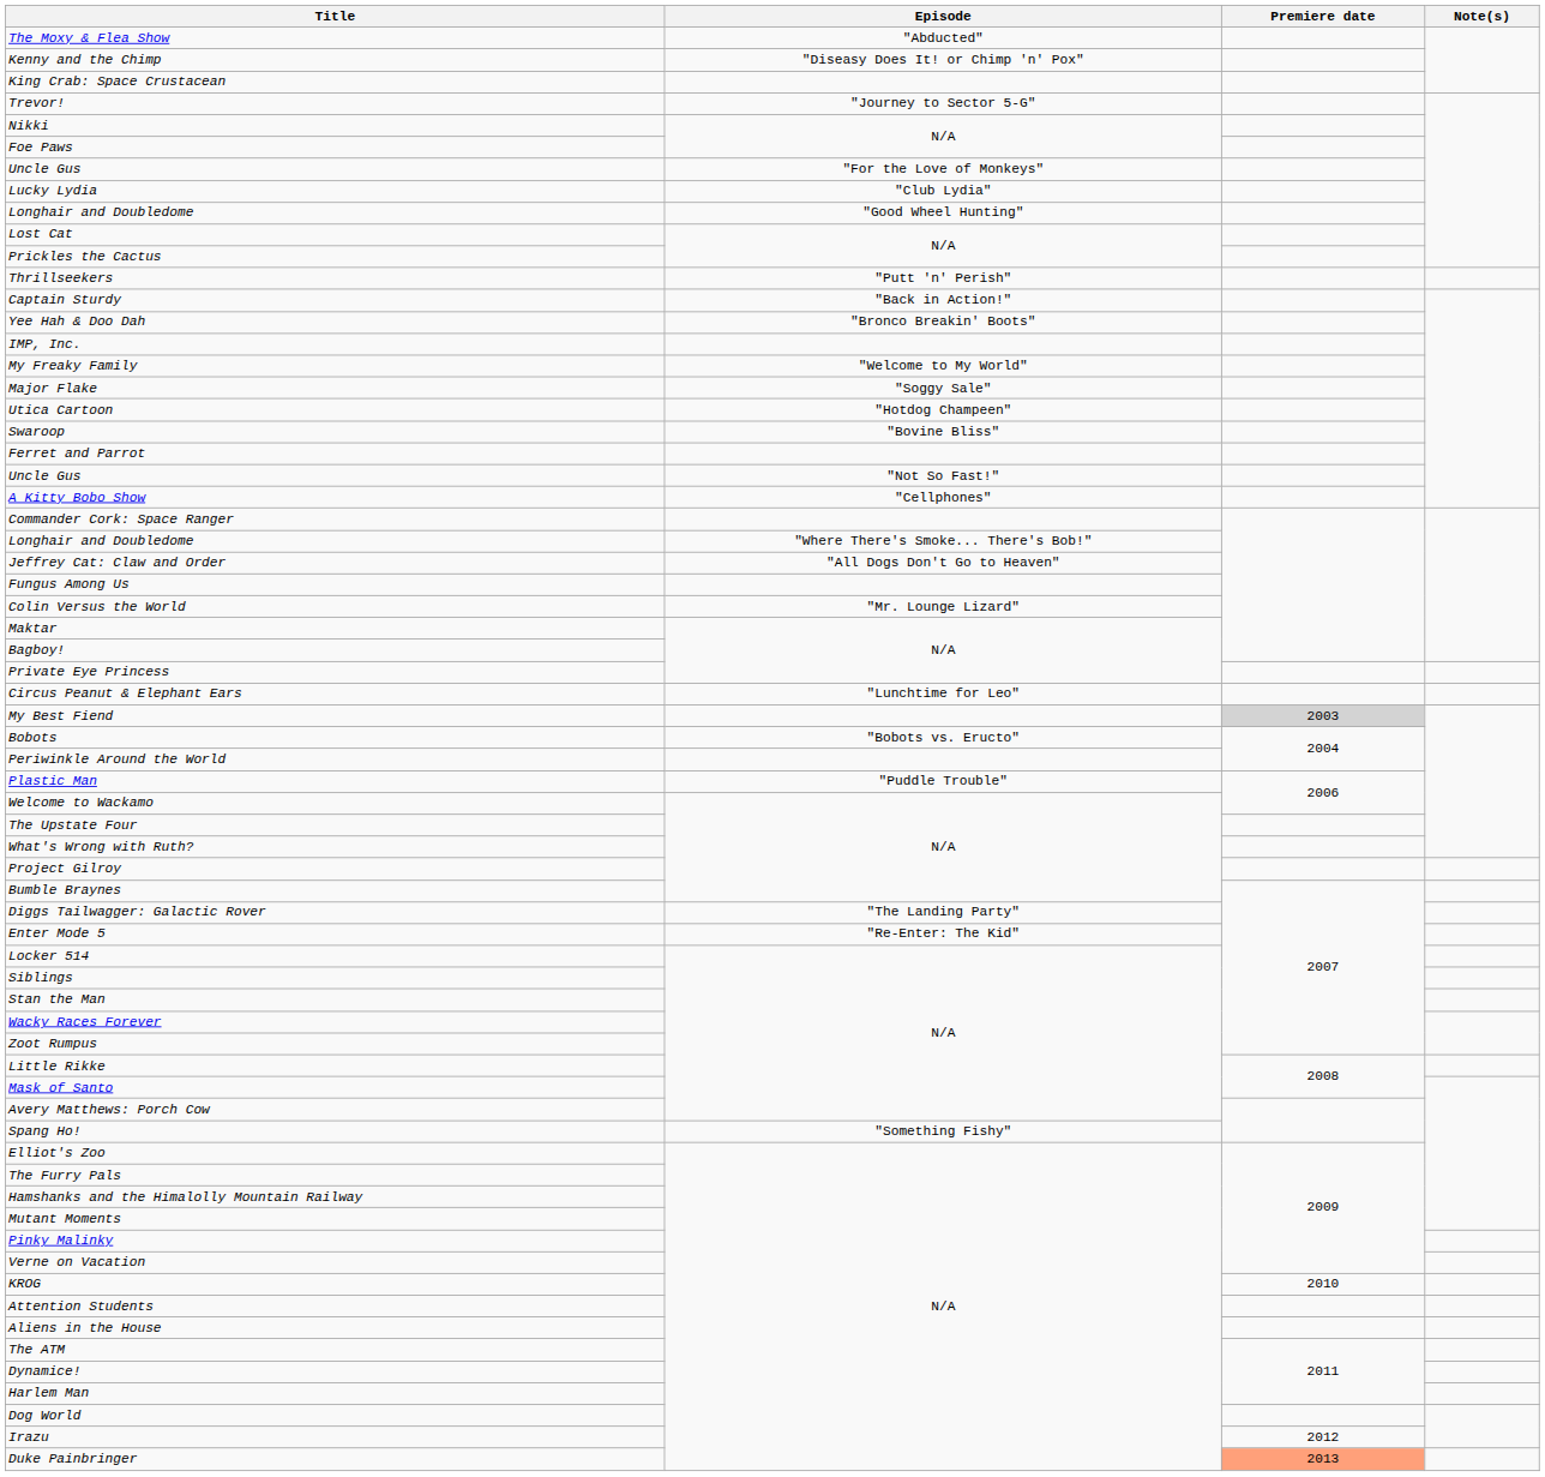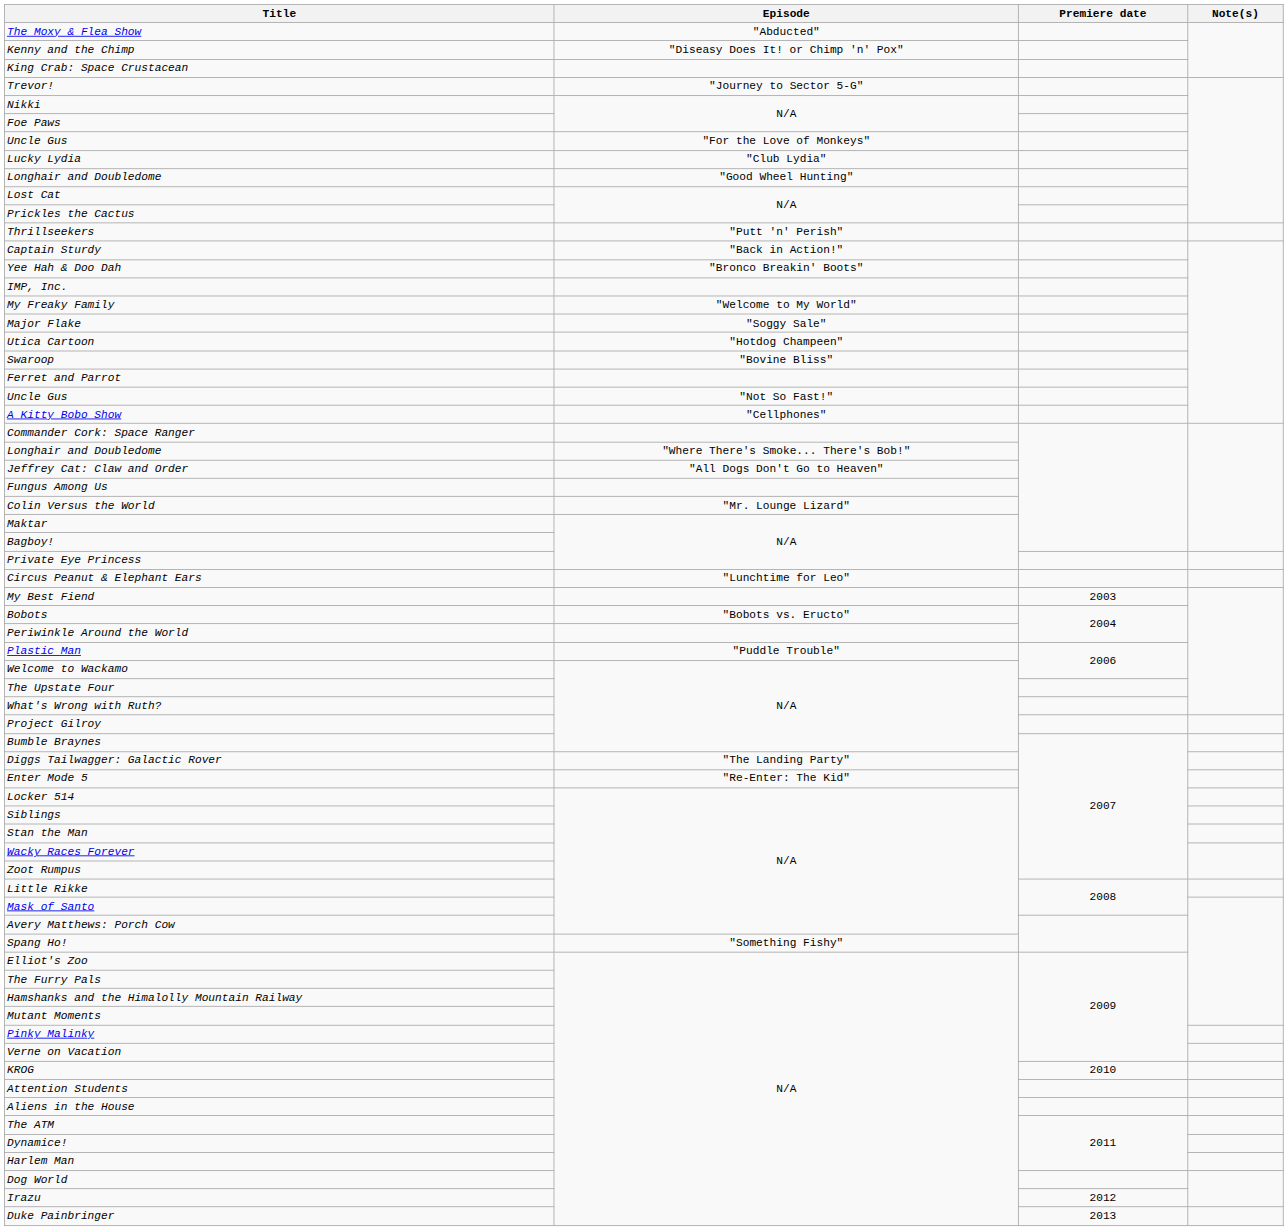My Best Fiend | Premiere date: lightgrey background -> no background
Duke Painbringer | Premiere date: lightsalmon background -> no background
